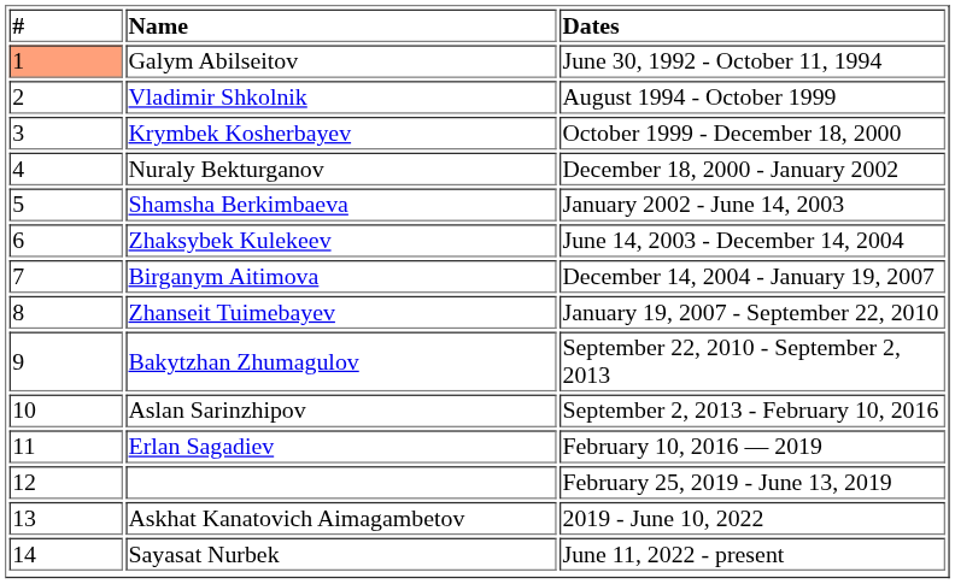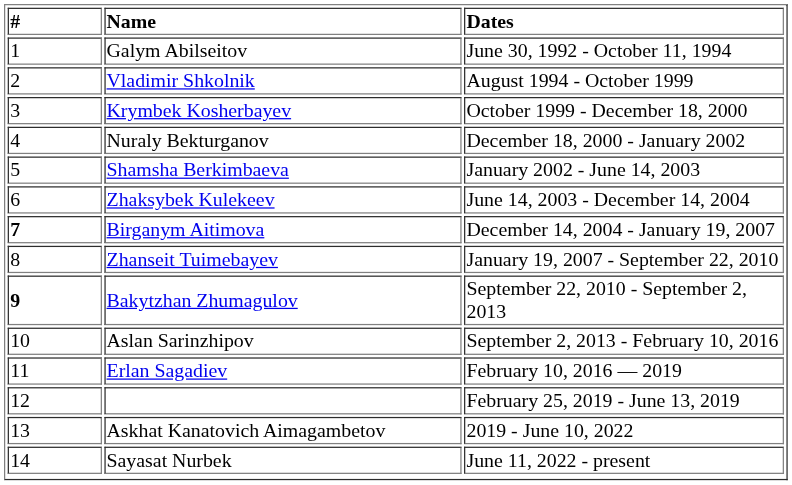Galym Abilseitov | #: lightsalmon background -> no background
Birganym Aitimova | #: normal -> bold
Bakytzhan Zhumagulov | #: normal -> bold
